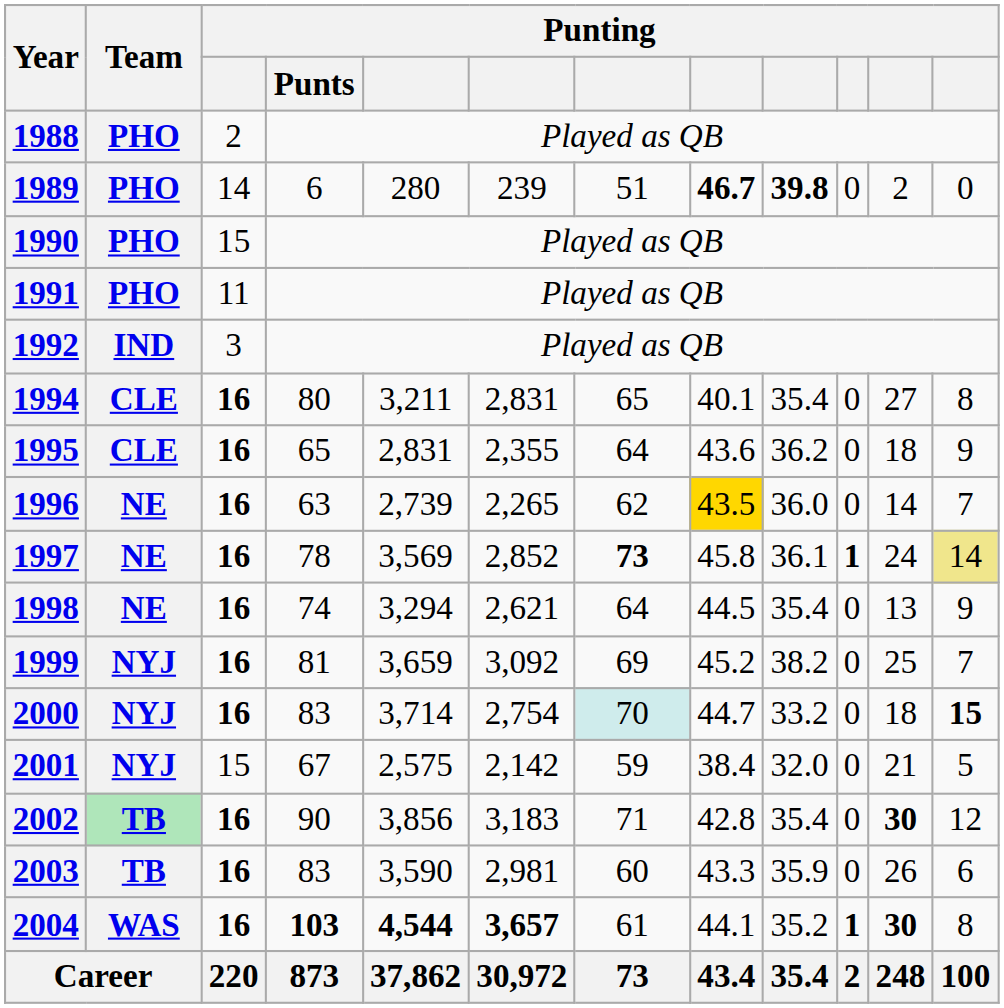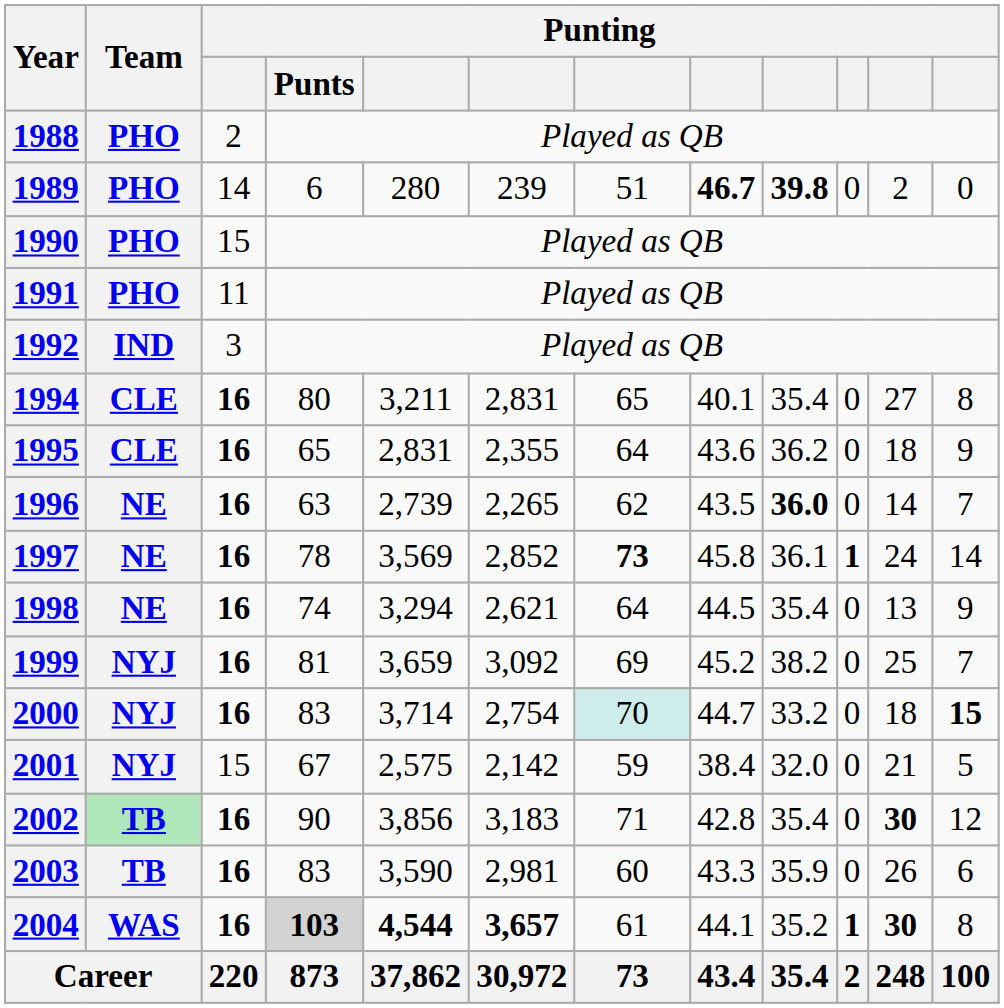1996 | column 8: gold background -> no background
1996 | column 9: normal -> bold
1997 | column 12: khaki background -> no background
2004 | Punting / Punts: no background -> lightgrey background
